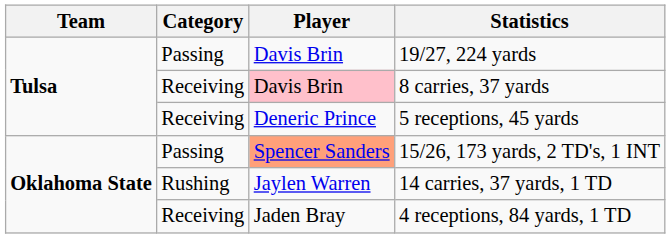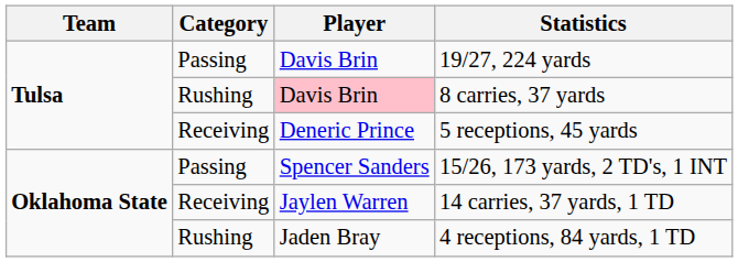8 carries, 37 yards | Category: Receiving -> Rushing
15/26, 173 yards, 2 TD's, 1 INT | Player: lightsalmon background -> no background
14 carries, 37 yards, 1 TD | Category: Rushing -> Receiving
4 receptions, 84 yards, 1 TD | Category: Receiving -> Rushing
